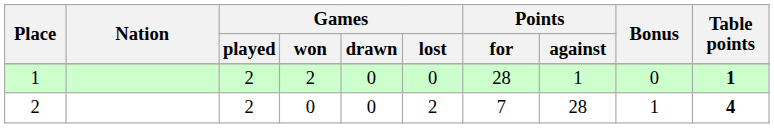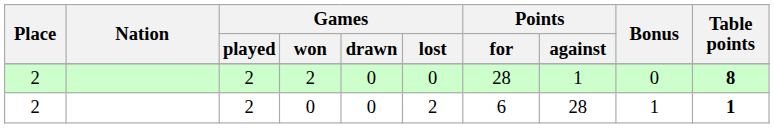row 3 | Place: 1 -> 2
row 3 | Table points: 1 -> 8
row 4 | Points / for: 7 -> 6
row 4 | Table points: 4 -> 1
